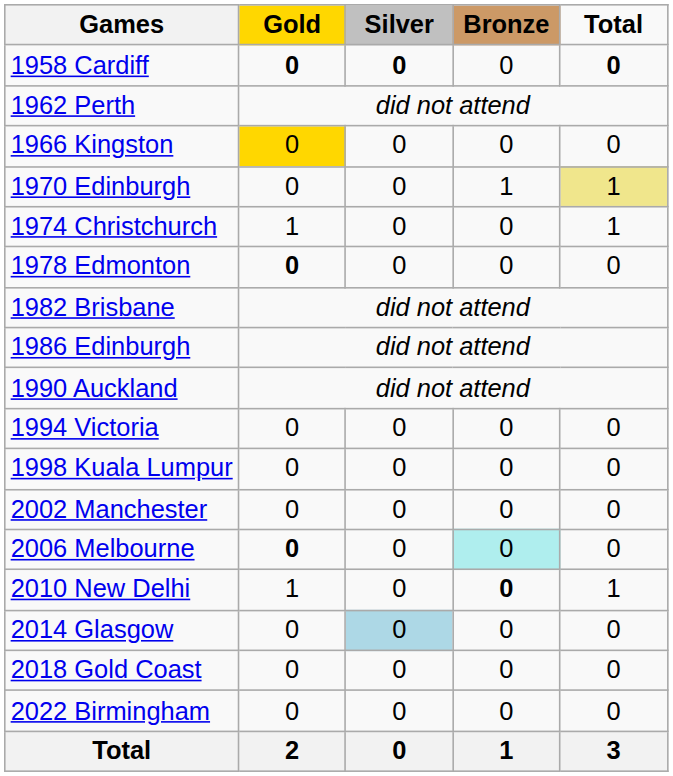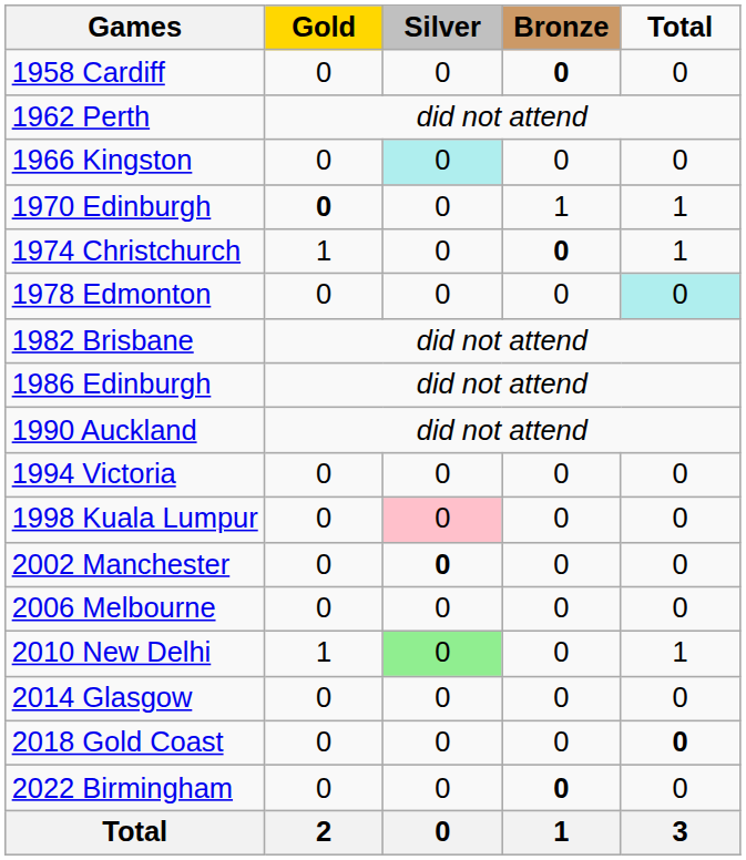1958 Cardiff | Gold: bold -> normal
1958 Cardiff | Silver: bold -> normal
1958 Cardiff | Bronze: normal -> bold
1958 Cardiff | Total: bold -> normal
1966 Kingston | Gold: gold background -> no background
1966 Kingston | Silver: no background -> paleturquoise background
1970 Edinburgh | Gold: normal -> bold
1970 Edinburgh | Total: khaki background -> no background
1974 Christchurch | Bronze: normal -> bold
1978 Edmonton | Gold: bold -> normal
1978 Edmonton | Total: no background -> paleturquoise background
1998 Kuala Lumpur | Silver: no background -> pink background
2002 Manchester | Silver: normal -> bold
2006 Melbourne | Gold: bold -> normal
2006 Melbourne | Bronze: paleturquoise background -> no background
2010 New Delhi | Silver: no background -> lightgreen background
2010 New Delhi | Bronze: bold -> normal
2014 Glasgow | Silver: lightblue background -> no background
2018 Gold Coast | Total: normal -> bold
2022 Birmingham | Bronze: normal -> bold
